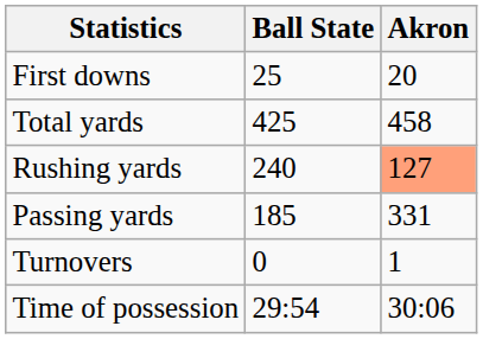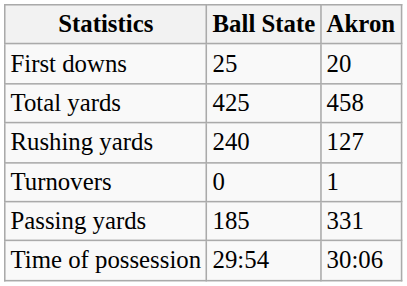Rushing yards | Akron: lightsalmon background -> no background
rows swapped: Passing yards <-> Turnovers
